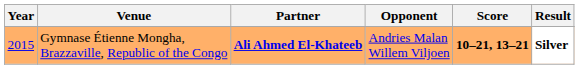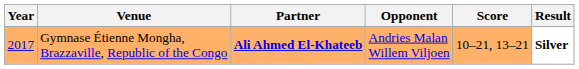Gymnase Étienne Mongha, Brazzaville, Republic of the Congo | Year: 2015 -> 2017
Gymnase Étienne Mongha, Brazzaville, Republic of the Congo | Score: bold -> normal
